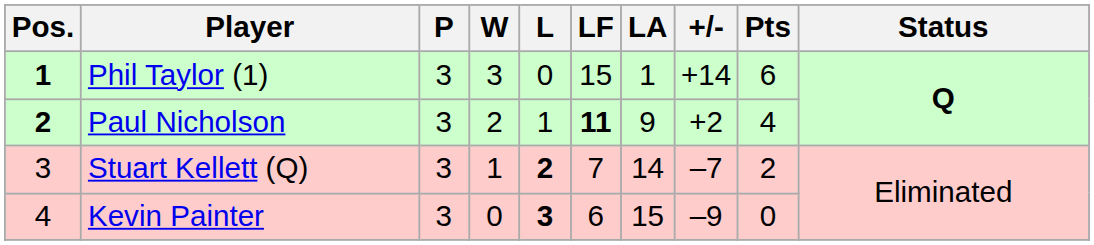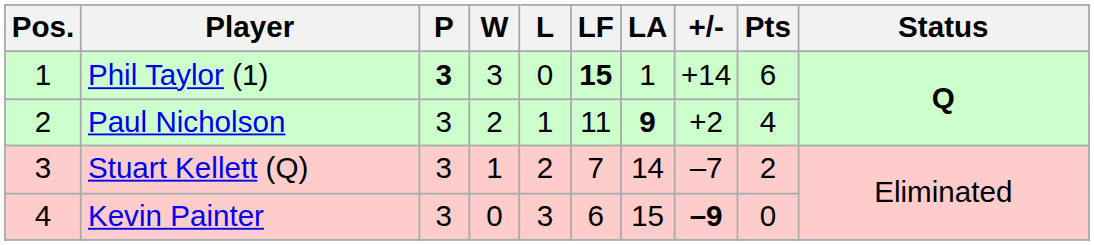Phil Taylor (1) | Pos.: bold -> normal
Phil Taylor (1) | P: normal -> bold
Phil Taylor (1) | LF: normal -> bold
Paul Nicholson | Pos.: bold -> normal
Paul Nicholson | LF: bold -> normal
Paul Nicholson | LA: normal -> bold
Stuart Kellett (Q) | L: bold -> normal
Kevin Painter | L: bold -> normal
Kevin Painter | +/-: normal -> bold
